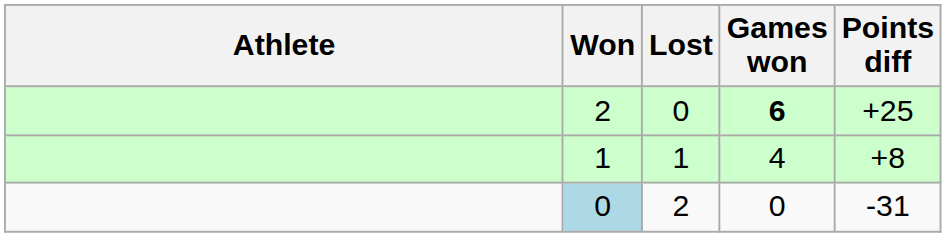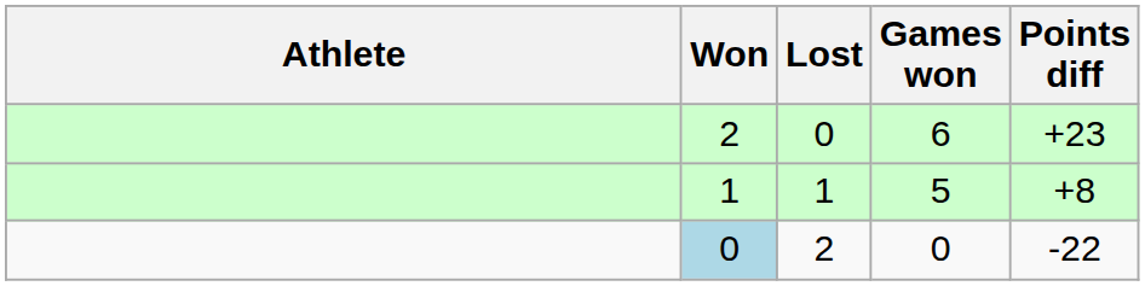row 2 | Games won: bold -> normal
row 2 | Points diff: +25 -> +23
row 3 | Games won: 4 -> 5
row 4 | Points diff: -31 -> -22
